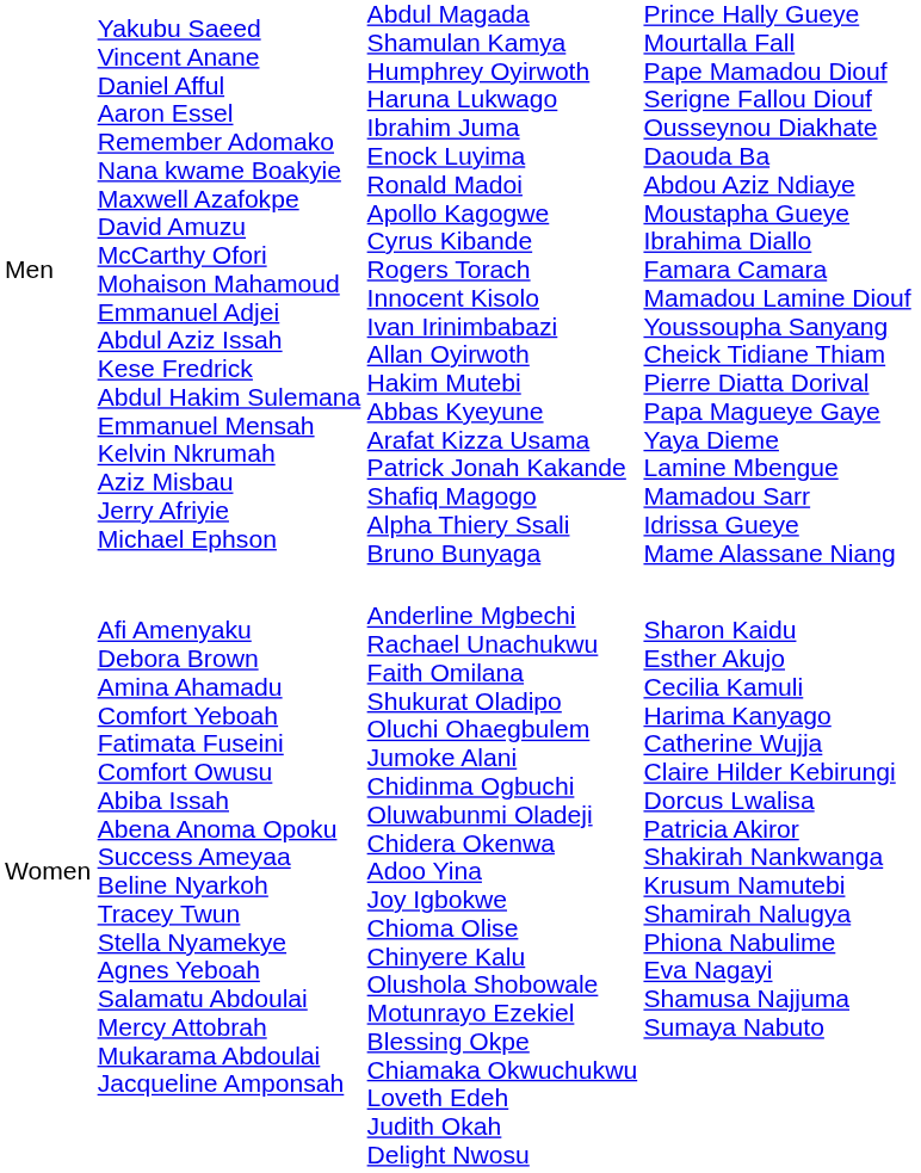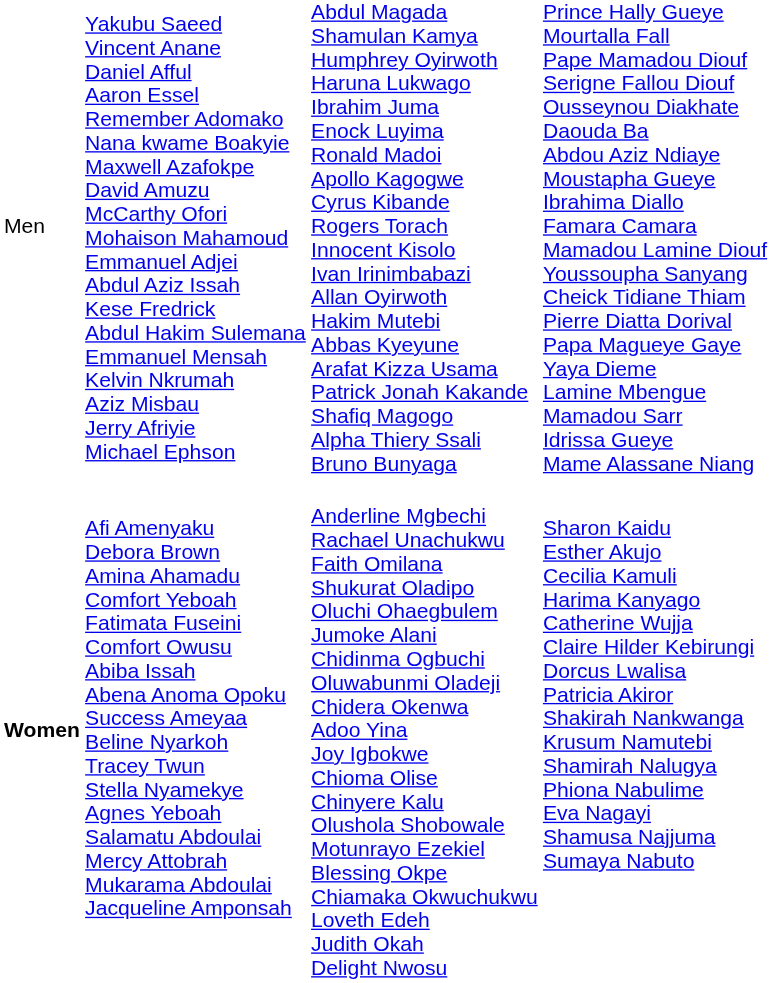Women | column 1: normal -> bold
